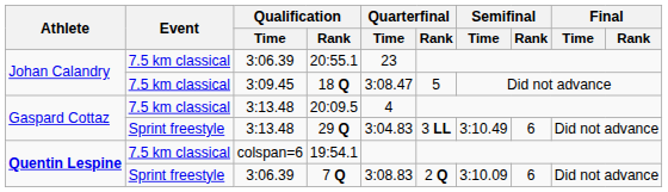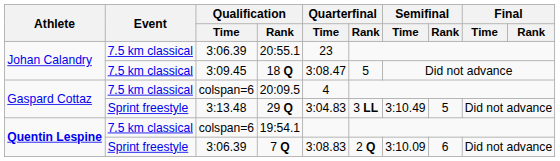20:09.5 | Qualification / Time: 3:13.48 -> colspan=6
29 Q | Semifinal / Rank: 6 -> 5
